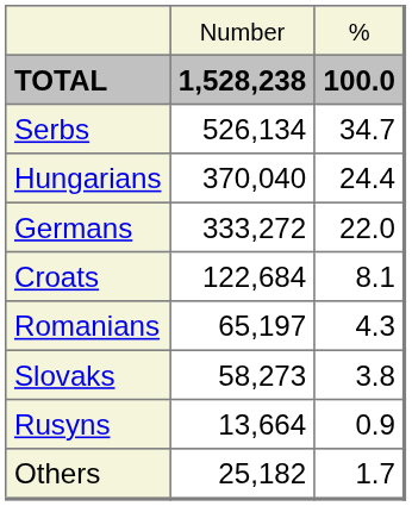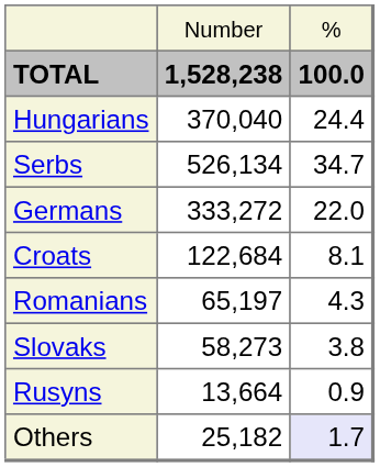rows swapped: Serbs <-> Hungarians
Others | column 3: no background -> lavender background
